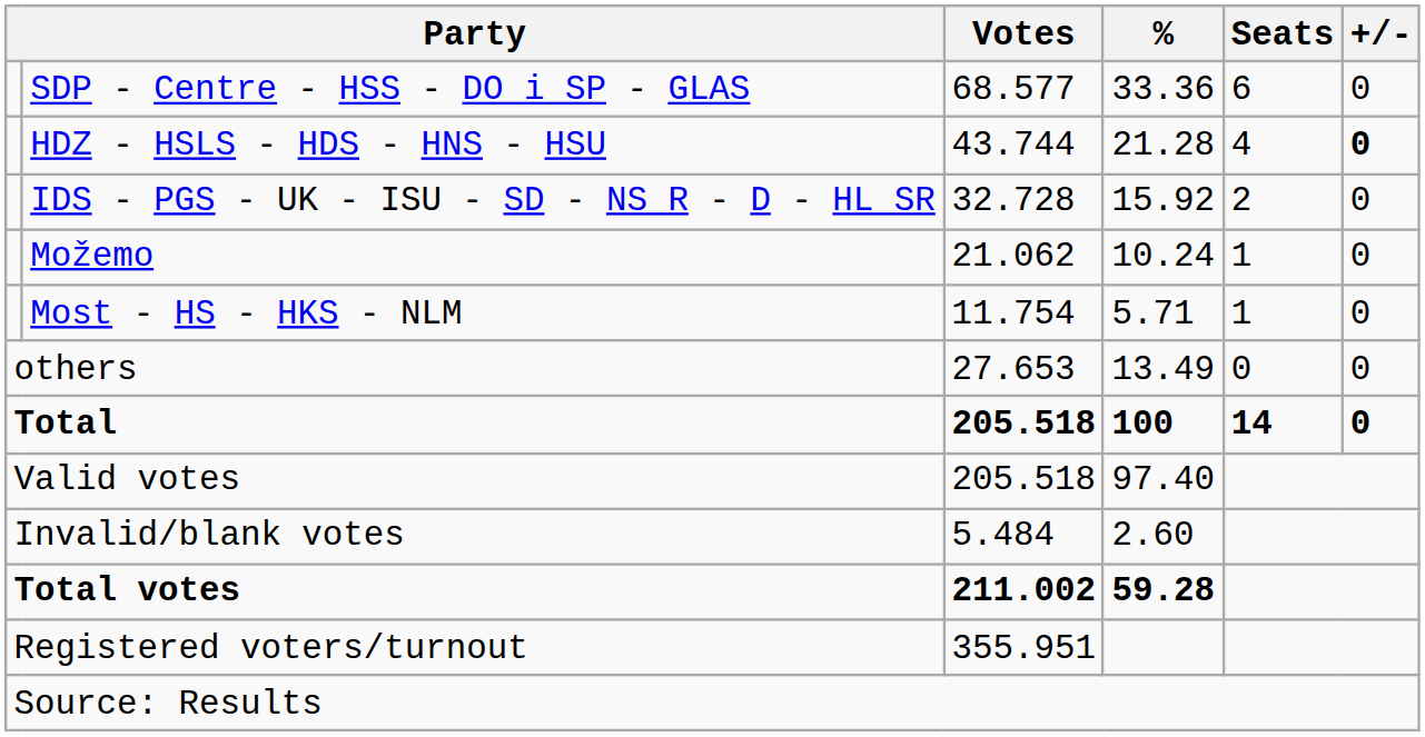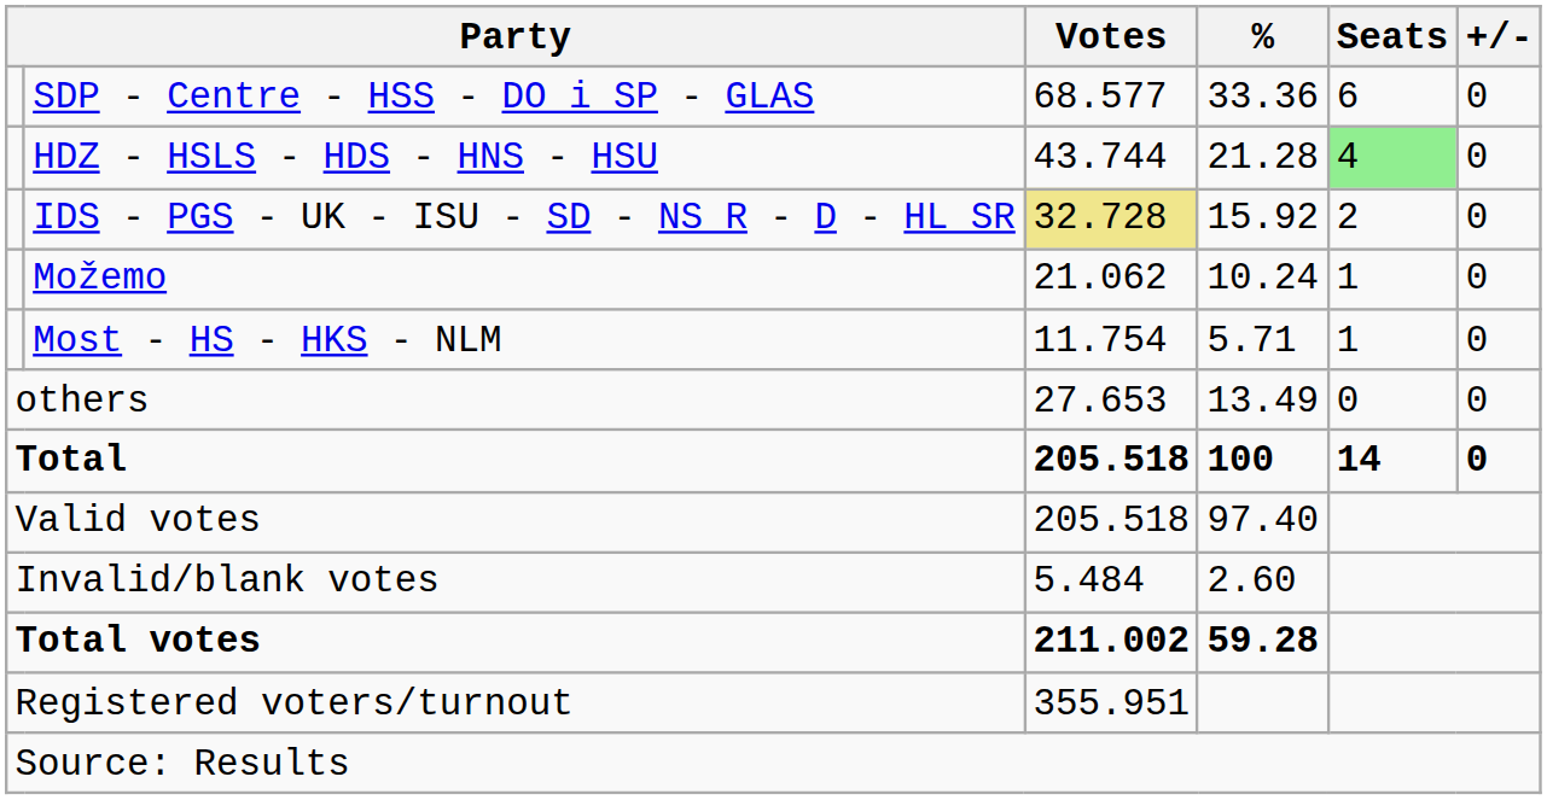HDZ - HSLS - HDS - HNS - HSU | Seats: no background -> lightgreen background
HDZ - HSLS - HDS - HNS - HSU | +/-: bold -> normal
IDS - PGS - UK - ISU - SD - NS R - D - HL SR | Votes: no background -> khaki background
